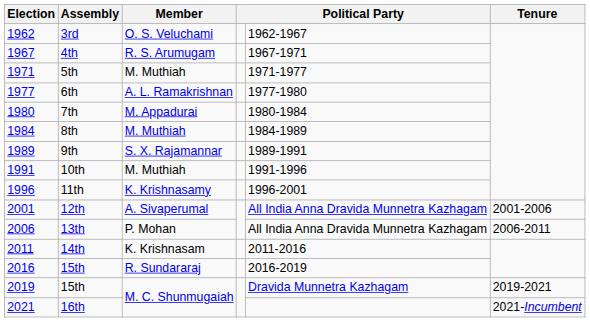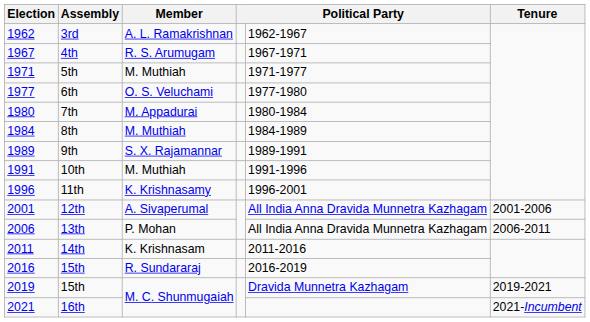3rd | Member: O. S. Veluchami -> A. L. Ramakrishnan
6th | Member: A. L. Ramakrishnan -> O. S. Veluchami
